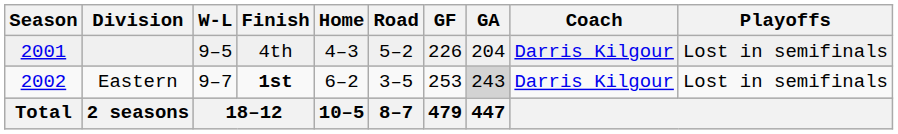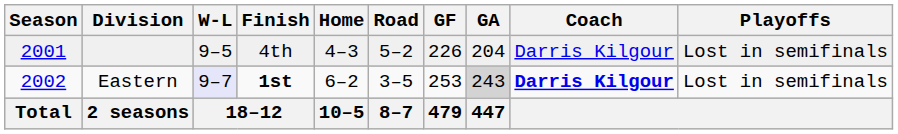Eastern | W-L: no background -> lavender background
Eastern | Coach: normal -> bold
